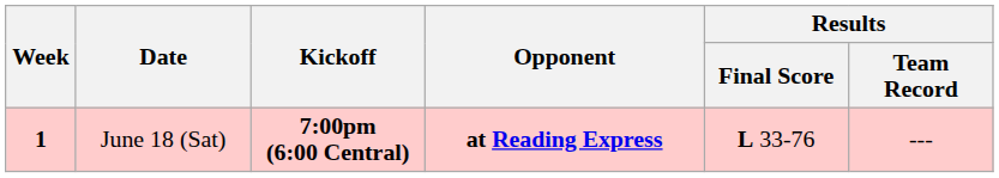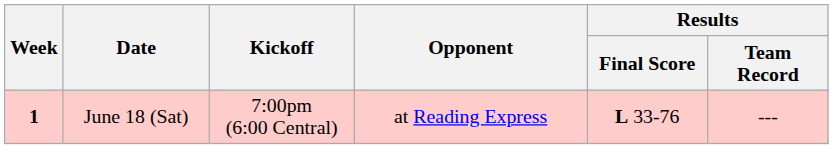June 18 (Sat) | Kickoff: bold -> normal
June 18 (Sat) | Opponent: bold -> normal
